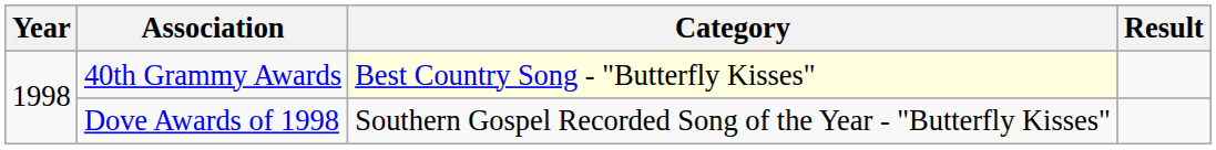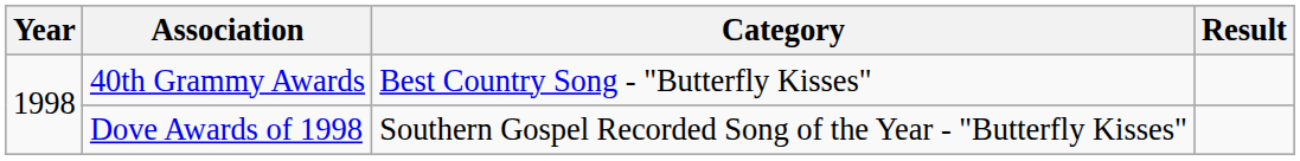40th Grammy Awards | Category: lightyellow background -> no background
